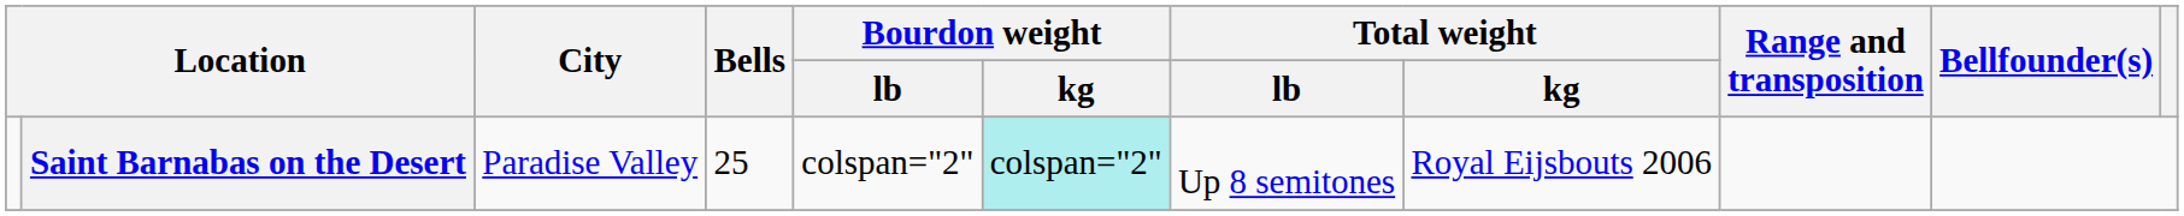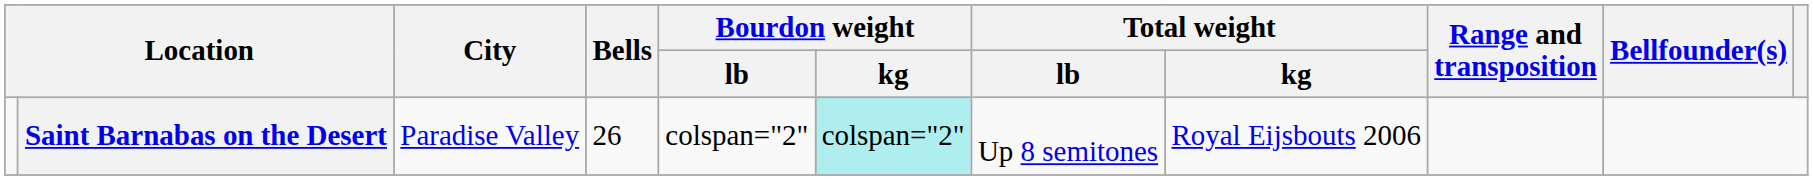Saint Barnabas on the Desert | Bells: 25 -> 26
